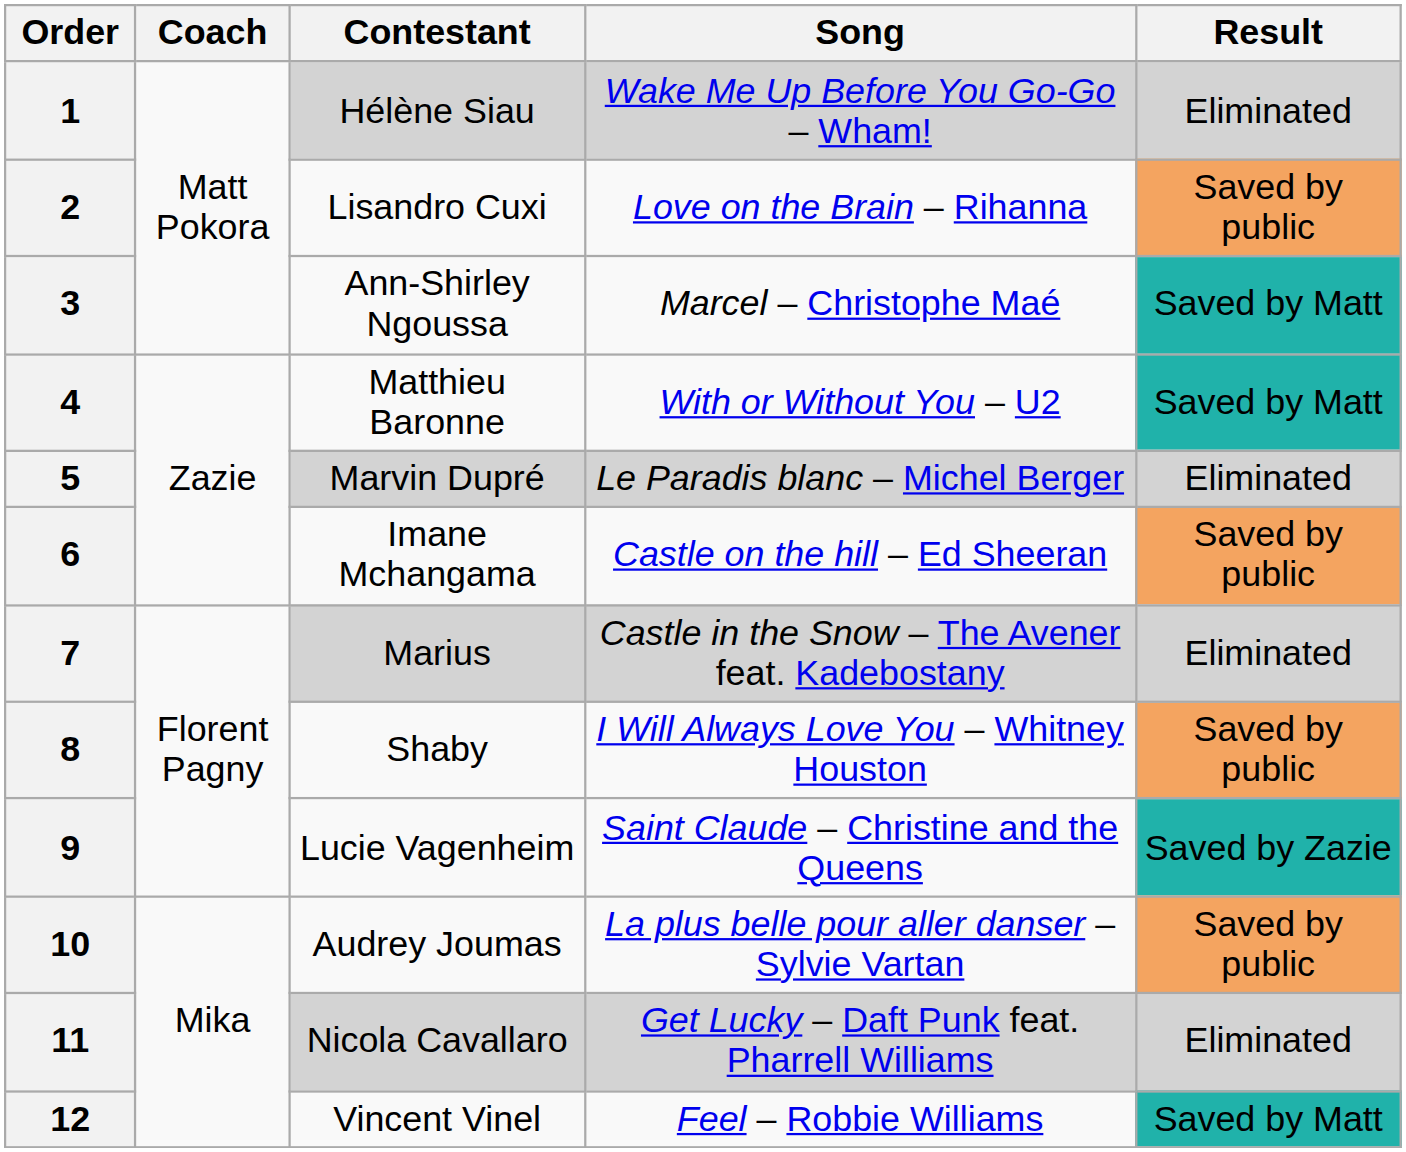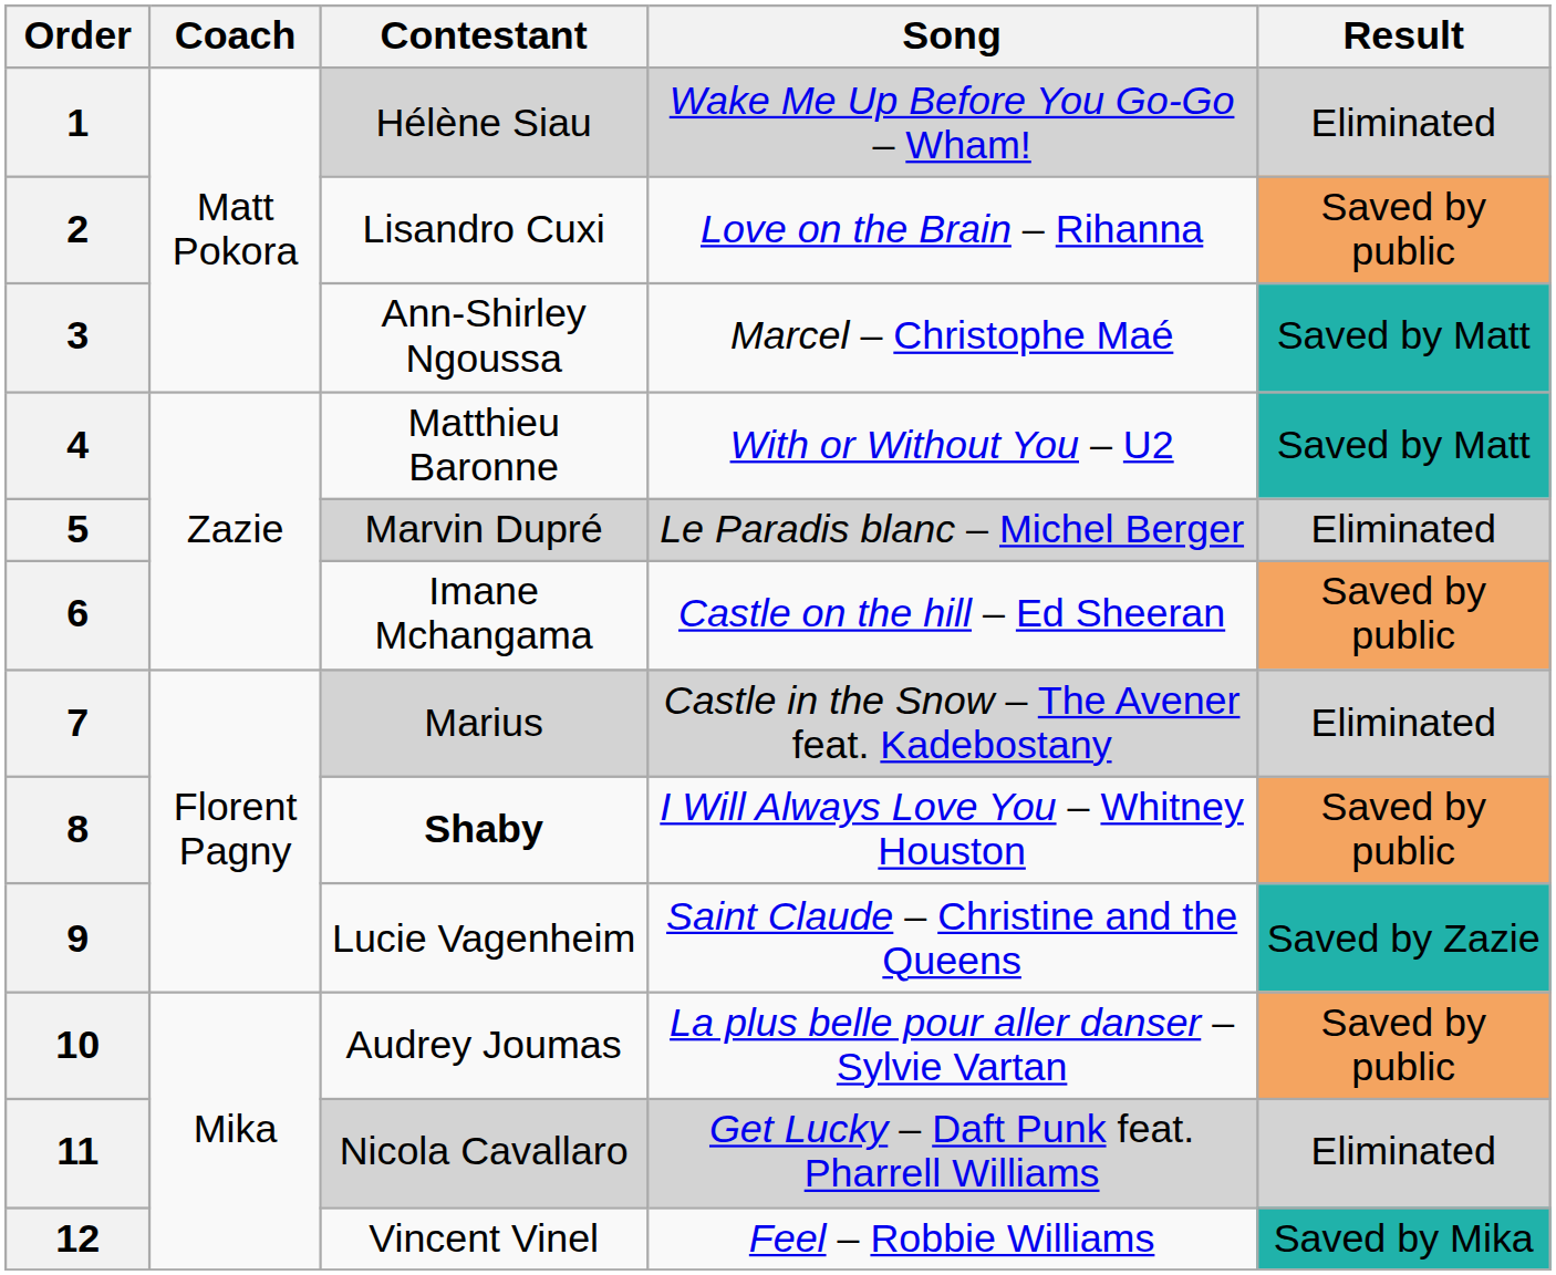8 | Contestant: normal -> bold
12 | Result: Saved by Matt -> Saved by Mika
